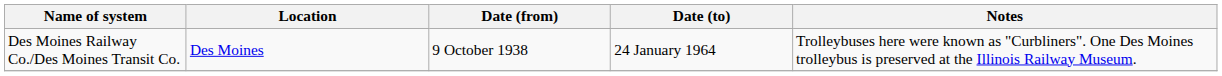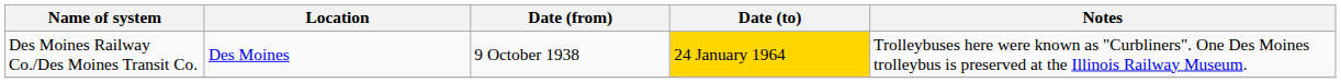Des Moines Railway Co./Des Moines Transit Co. | Date (to): no background -> gold background
